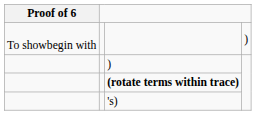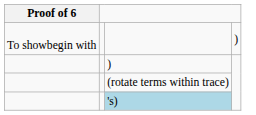(rotate terms within trace) | column 3: bold -> normal
's) | column 3: no background -> lightblue background
